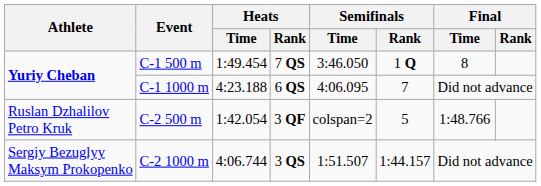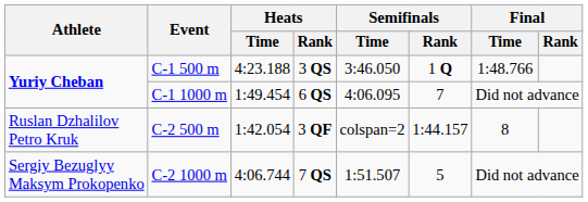C-1 500 m | Heats / Time: 1:49.454 -> 4:23.188
C-1 500 m | Heats / Rank: 7 QS -> 3 QS
C-1 500 m | Final / Time: 8 -> 1:48.766
C-1 1000 m | Heats / Time: 4:23.188 -> 1:49.454
C-2 500 m | Semifinals / Rank: 5 -> 1:44.157
C-2 500 m | Final / Time: 1:48.766 -> 8
C-2 1000 m | Heats / Rank: 3 QS -> 7 QS
C-2 1000 m | Semifinals / Rank: 1:44.157 -> 5
